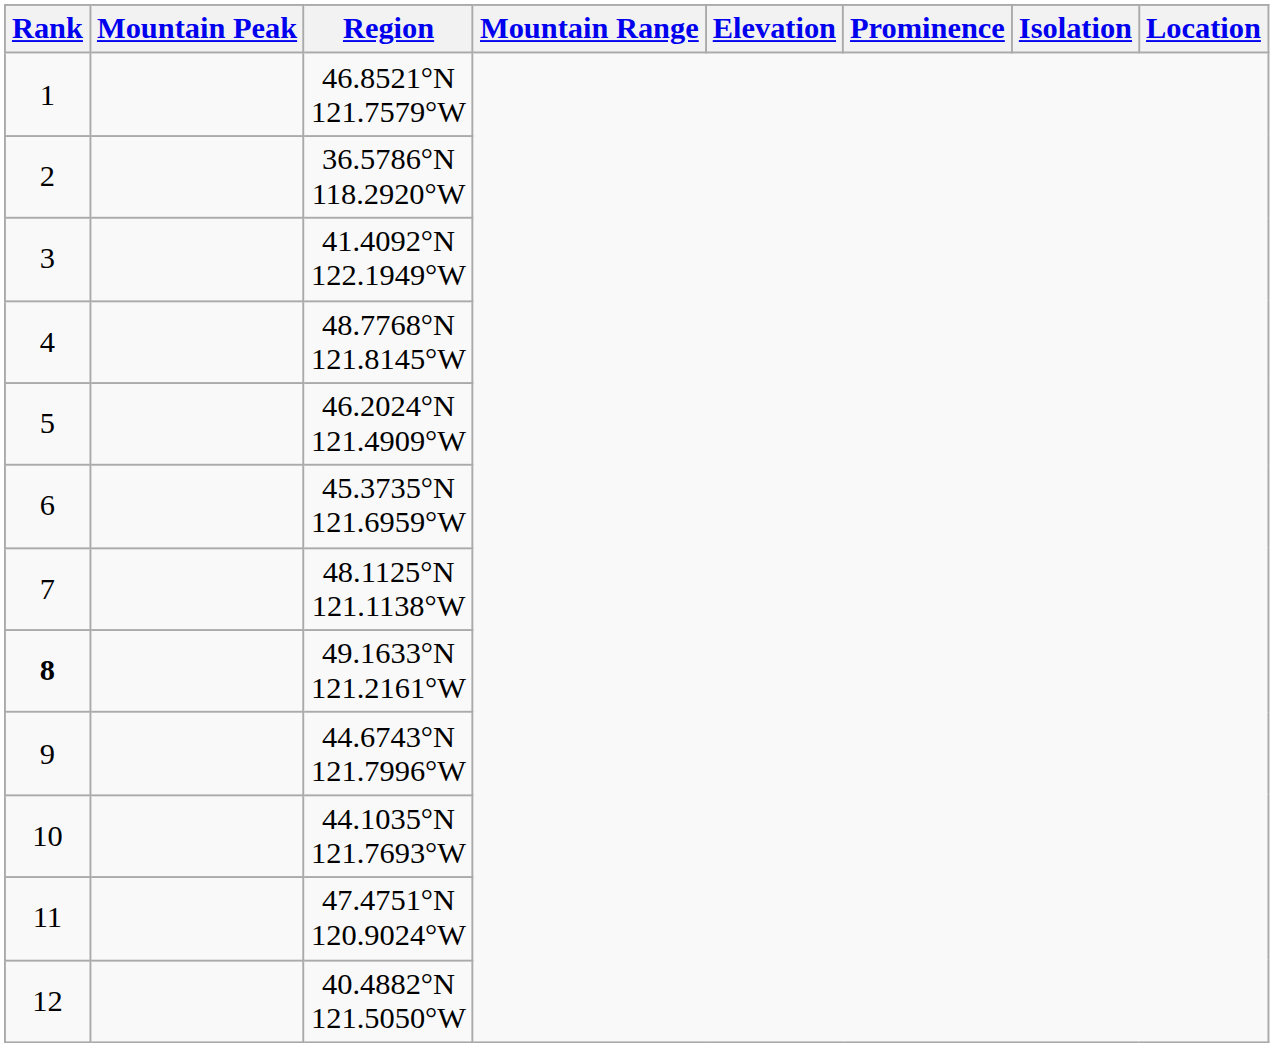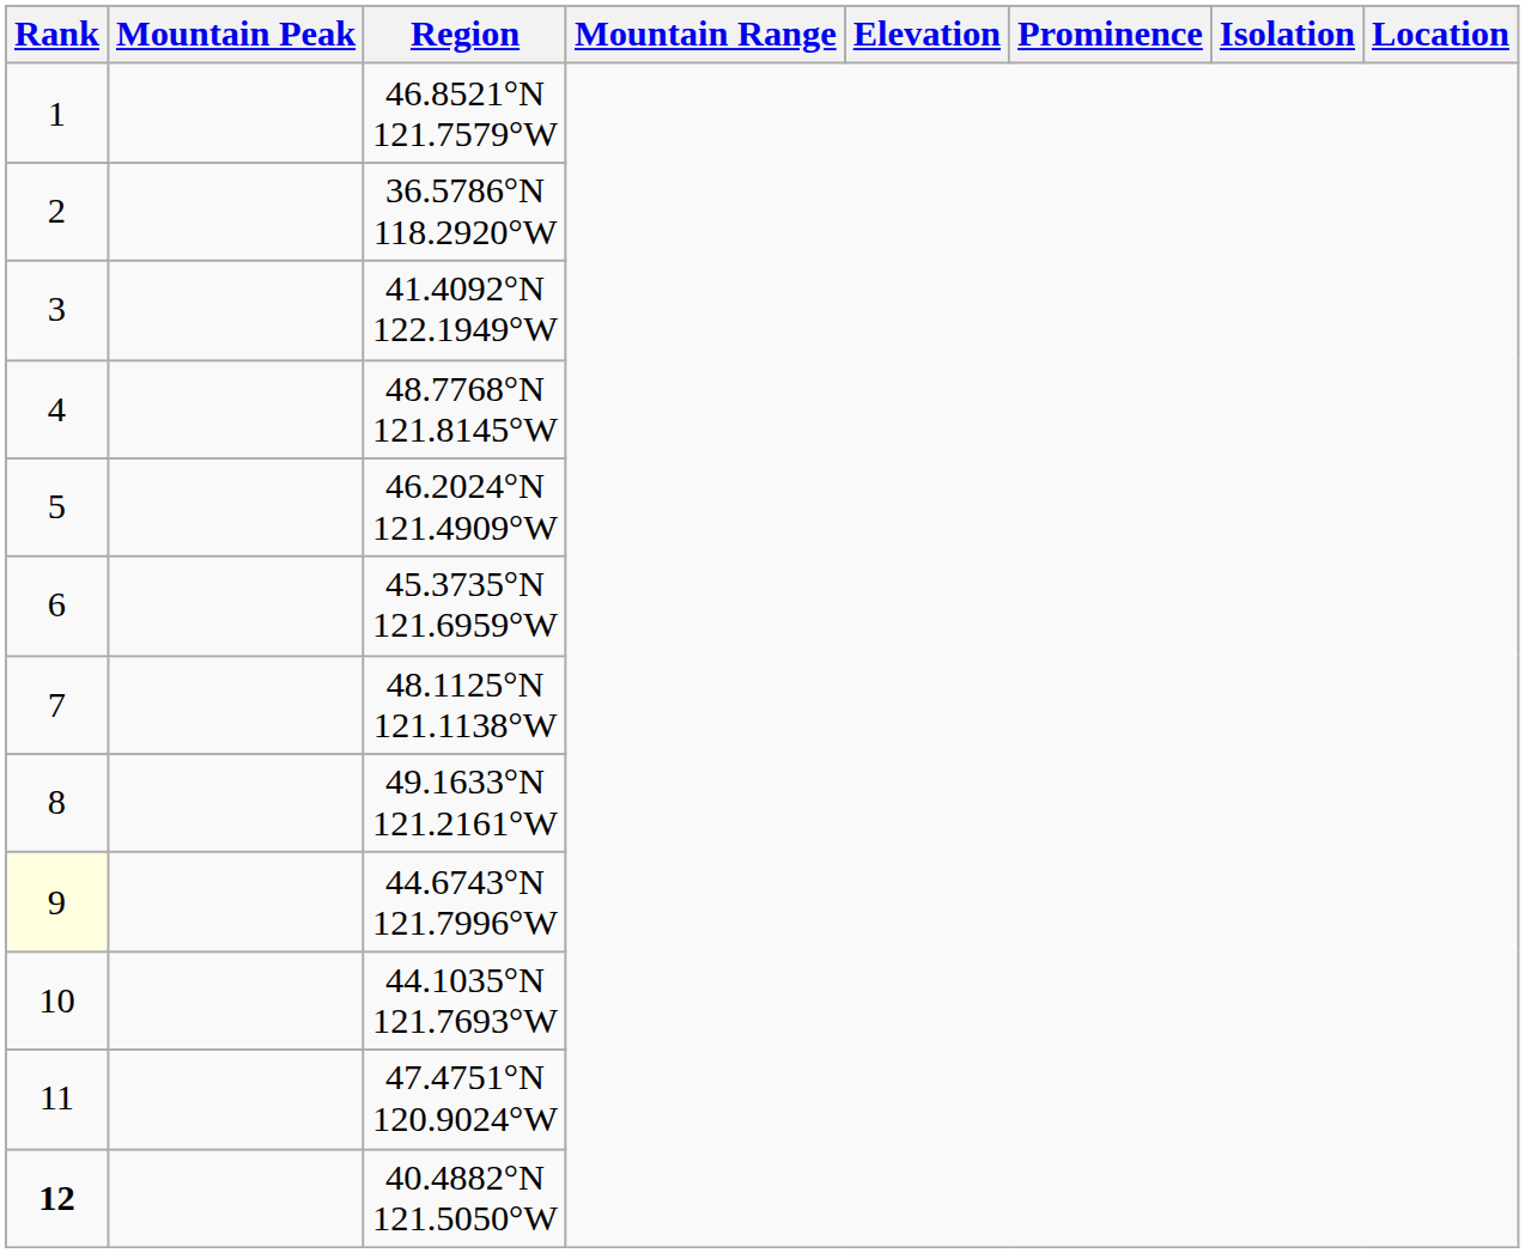49.1633°N 121.2161°W | Rank: bold -> normal
44.6743°N 121.7996°W | Rank: no background -> lightyellow background
40.4882°N 121.5050°W | Rank: normal -> bold
